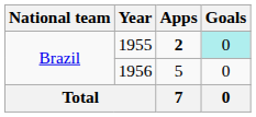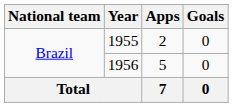1955 | Apps: bold -> normal
1955 | Goals: paleturquoise background -> no background
